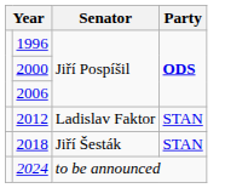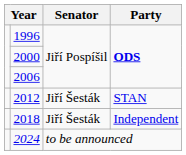2012 | Senator: Ladislav Faktor -> Jiří Šesták
2018 | Party: STAN -> Independent
